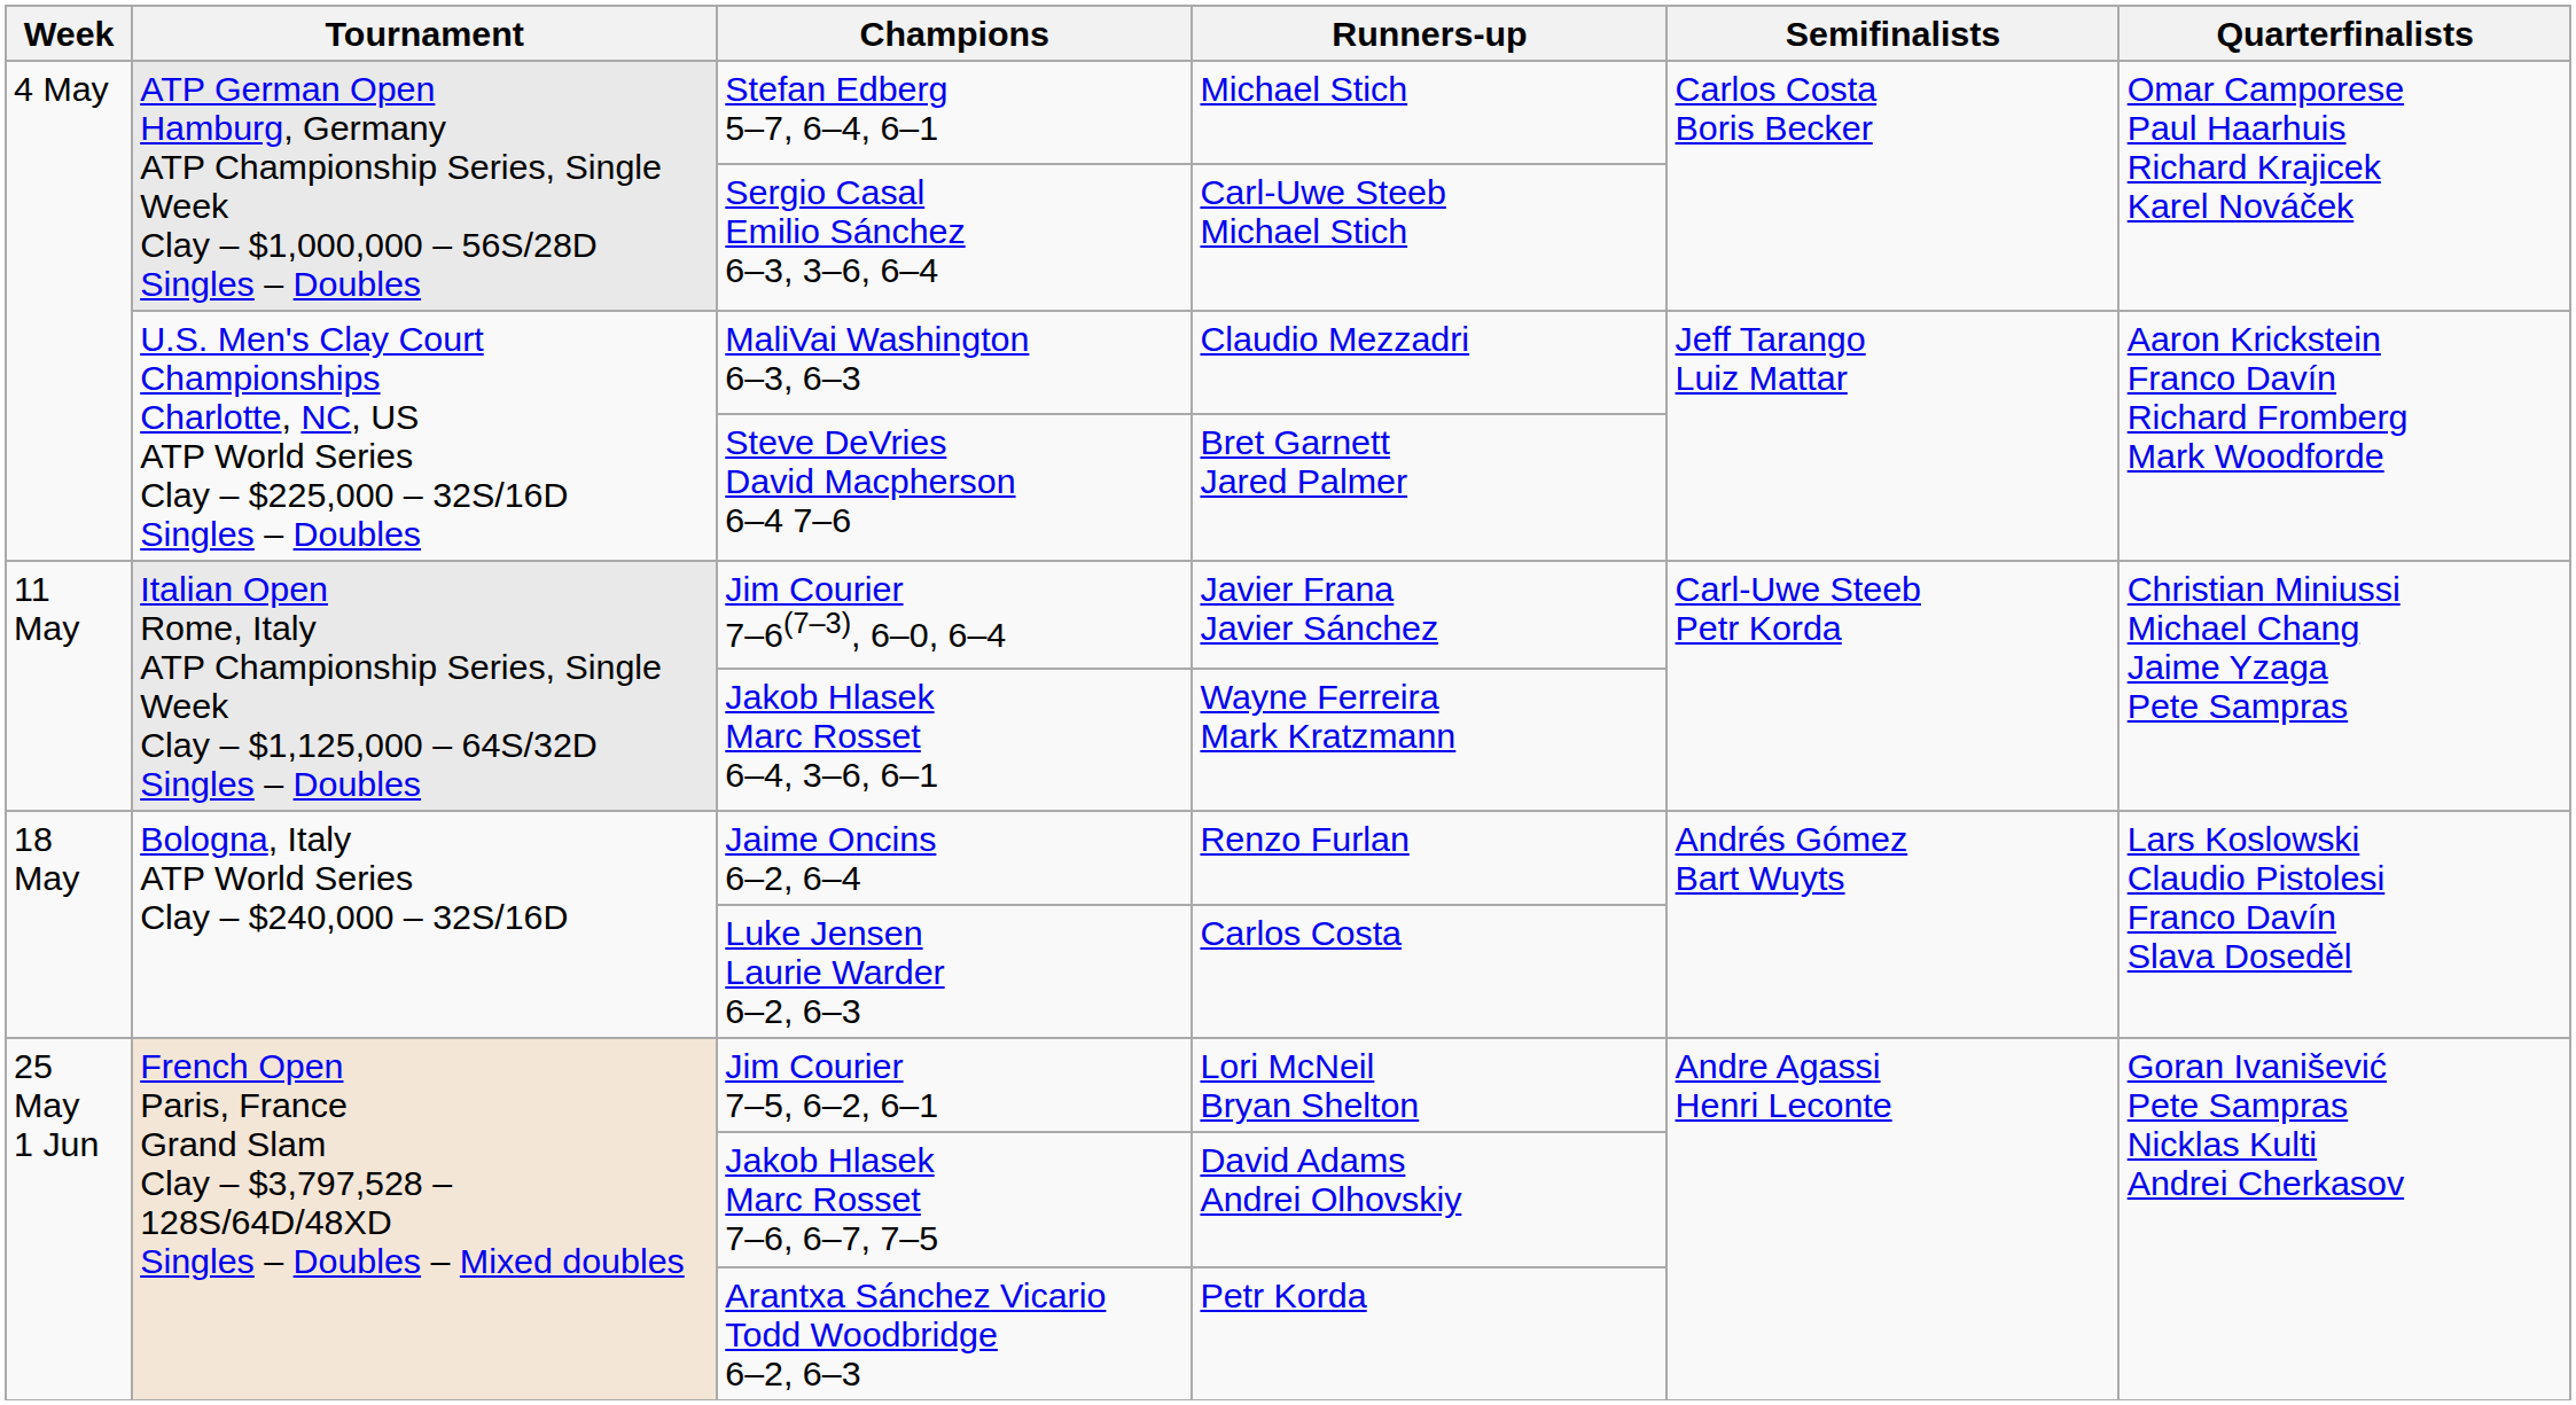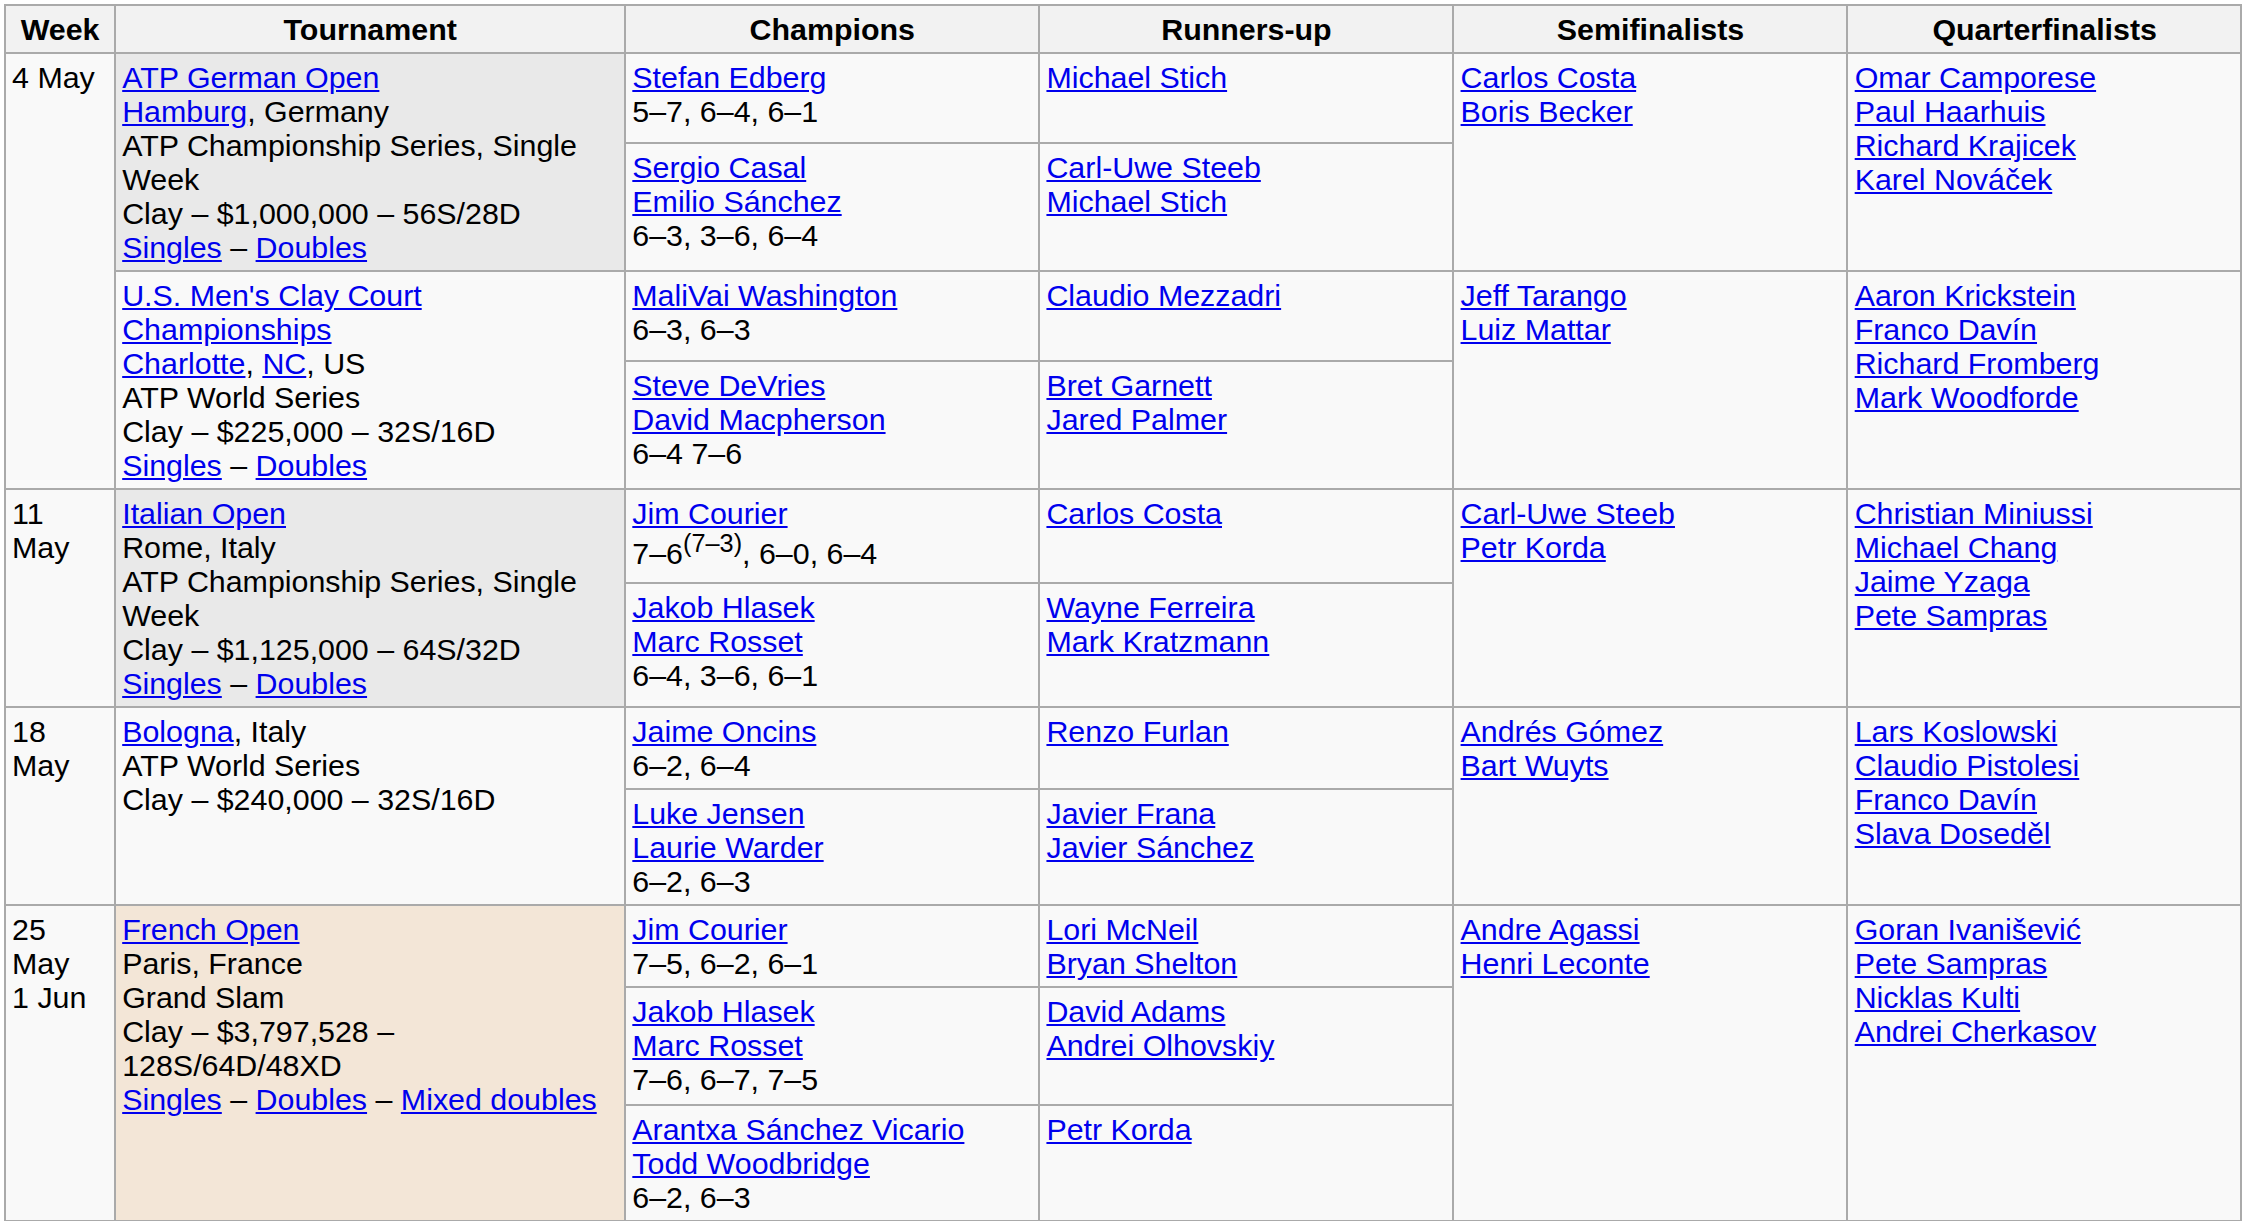Jim Courier 7–6(7–3), 6–0, 6–4 | Runners-up: Javier Frana Javier Sánchez -> Carlos Costa
Luke Jensen Laurie Warder 6–2, 6–3 | Runners-up: Carlos Costa -> Javier Frana Javier Sánchez
